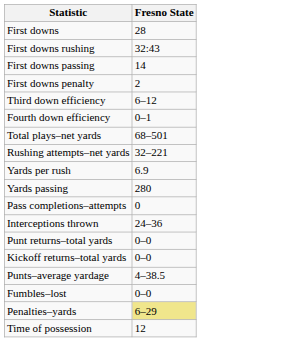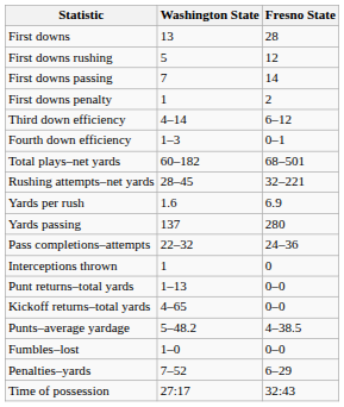+ column: Washington State | 13 | 5 | 7 | 1 | 4–14 | 1–3 | 60–182 | 28–45 | 1.6 | 137 | 22–32 | 1 | 1–13 | 4–65 | 5–48.2 | 1–0 | 7–52 | 27:17
First downs rushing | Fresno State: 32:43 -> 12
Pass completions–attempts | Fresno State: 0 -> 24–36
Interceptions thrown | Fresno State: 24–36 -> 0
Penalties–yards | Fresno State: khaki background -> no background
Time of possession | Fresno State: 12 -> 32:43
